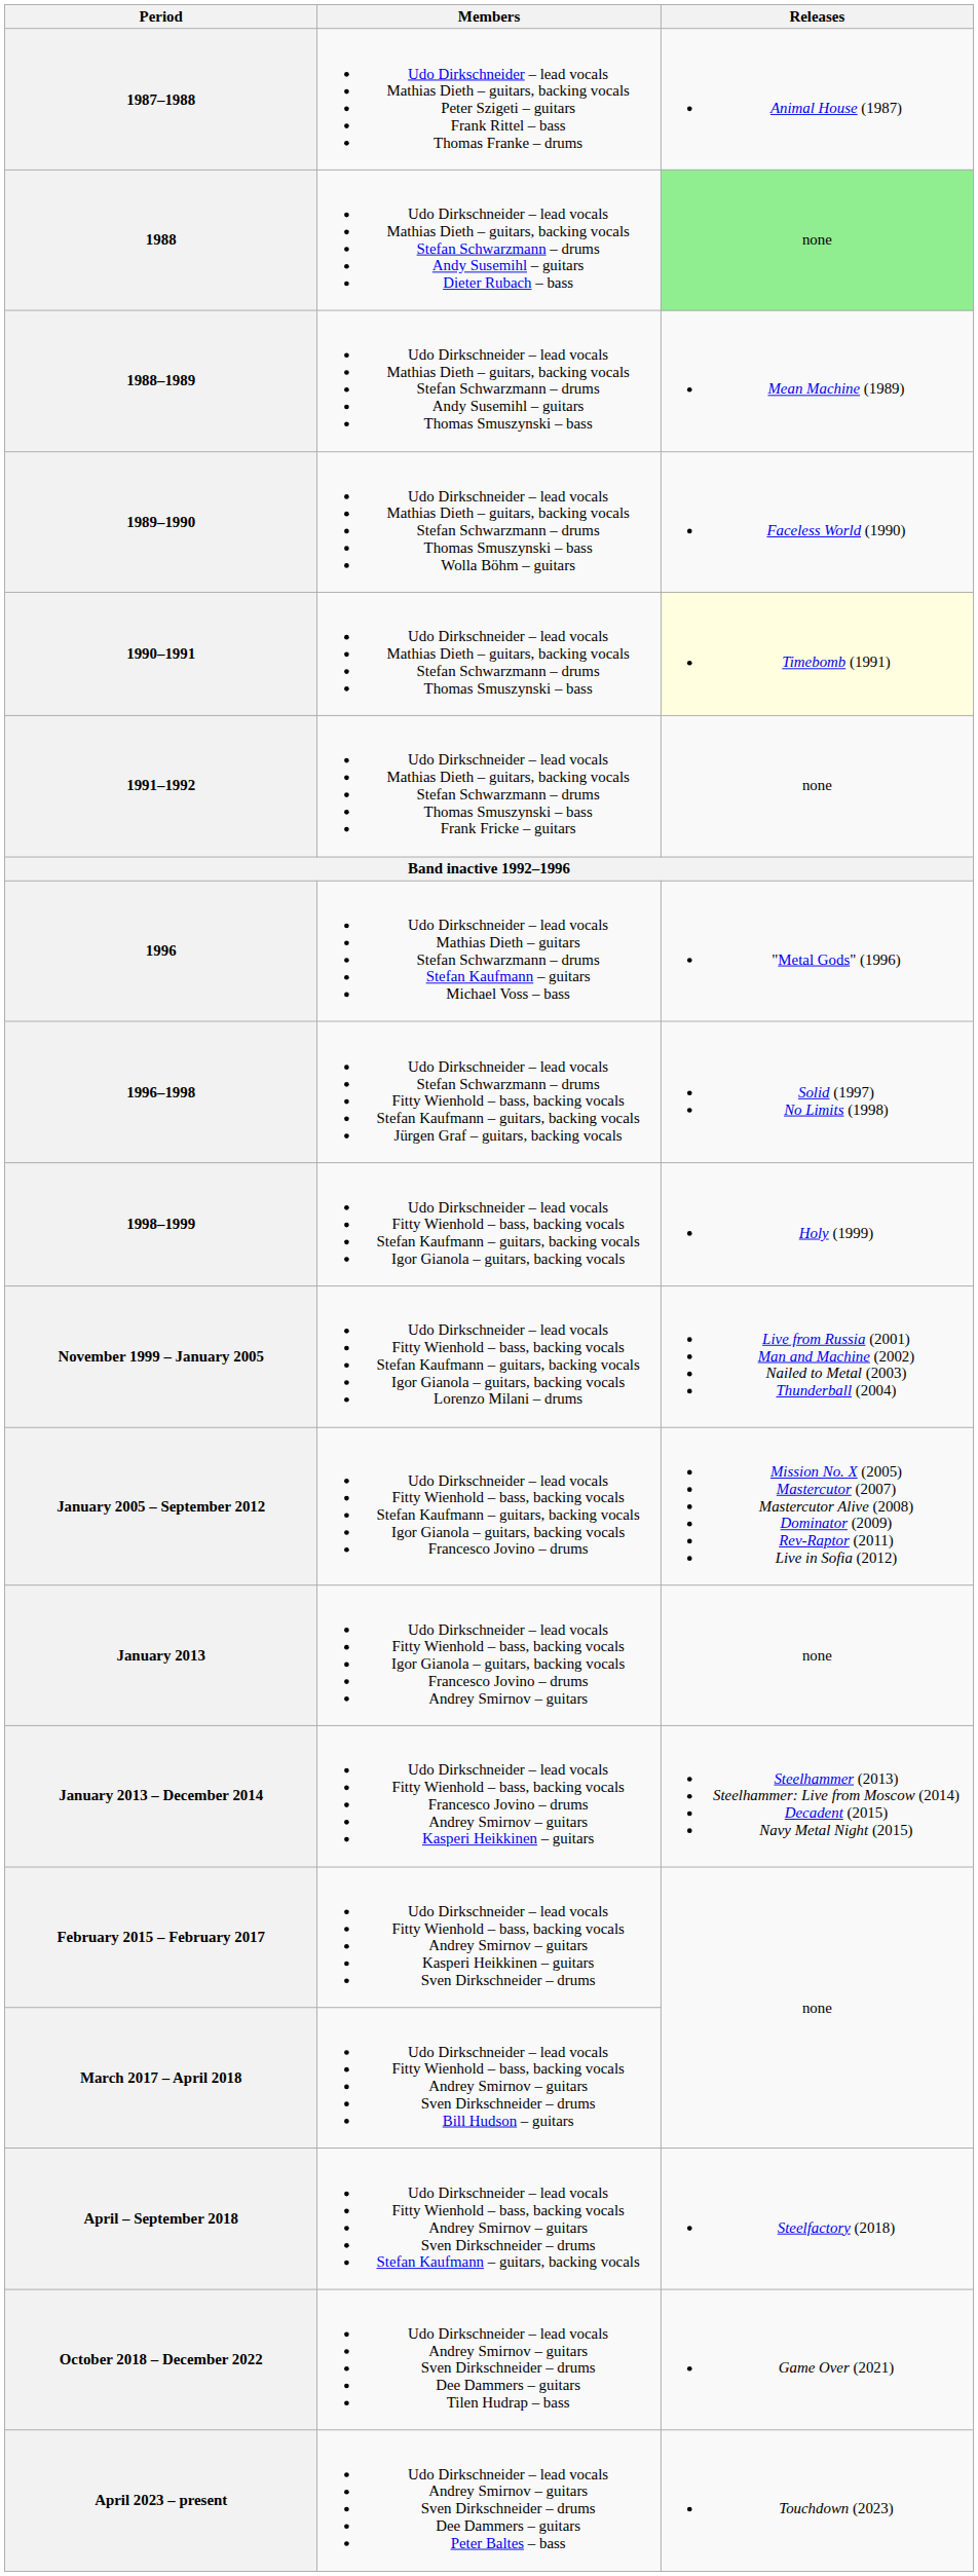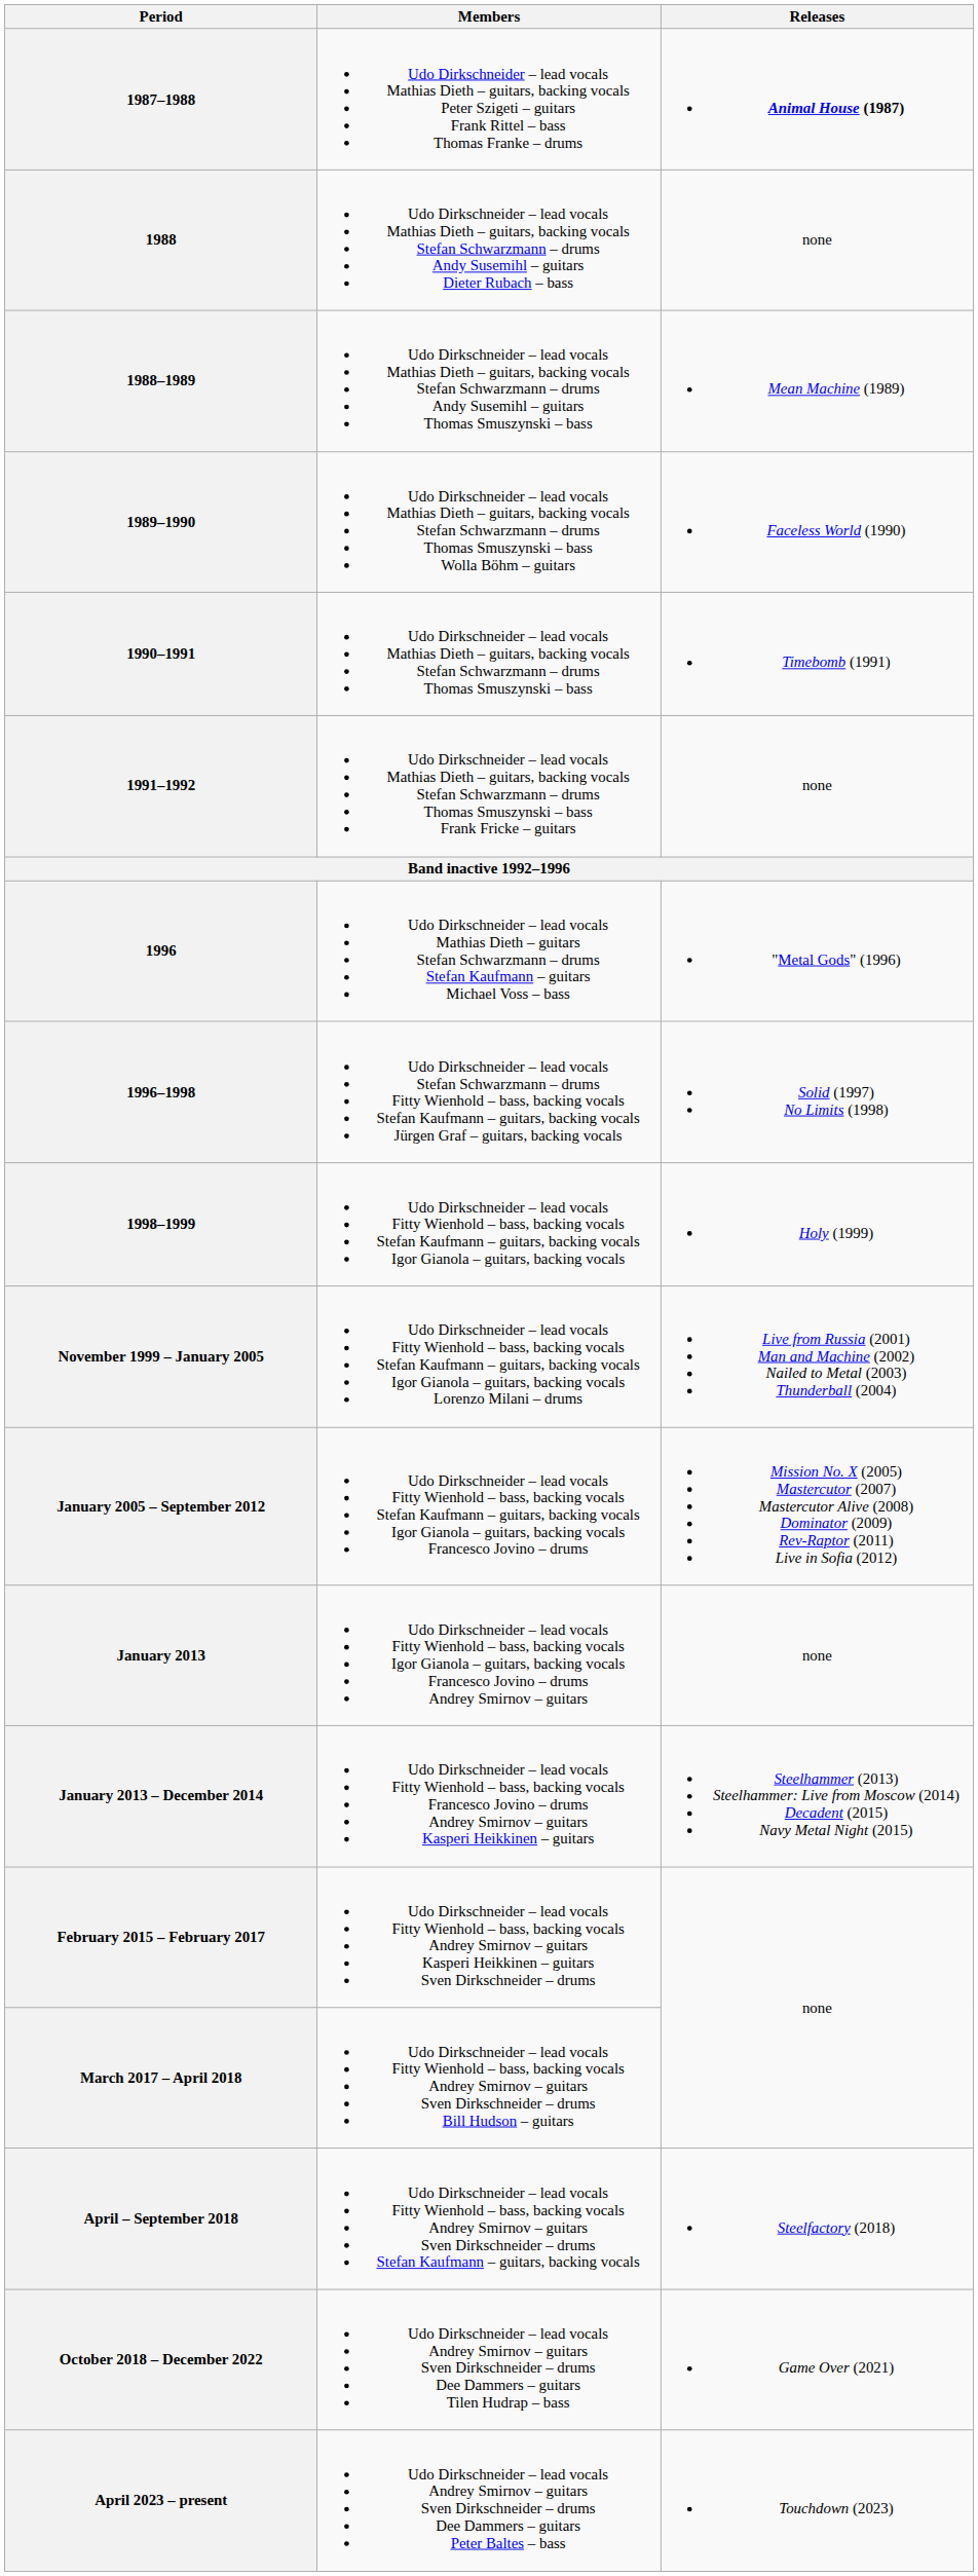1987–1988 | Releases: normal -> bold
1988 | Releases: lightgreen background -> no background
1990–1991 | Releases: lightyellow background -> no background
